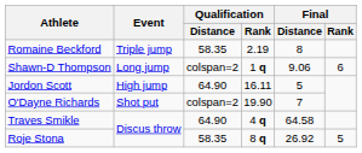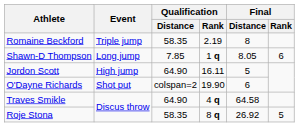Shawn-D Thompson | Qualification / Distance: colspan=2 -> 7.85
Shawn-D Thompson | Final / Distance: 9.06 -> 8.05
O'Dayne Richards | Final / Distance: 7 -> 6
